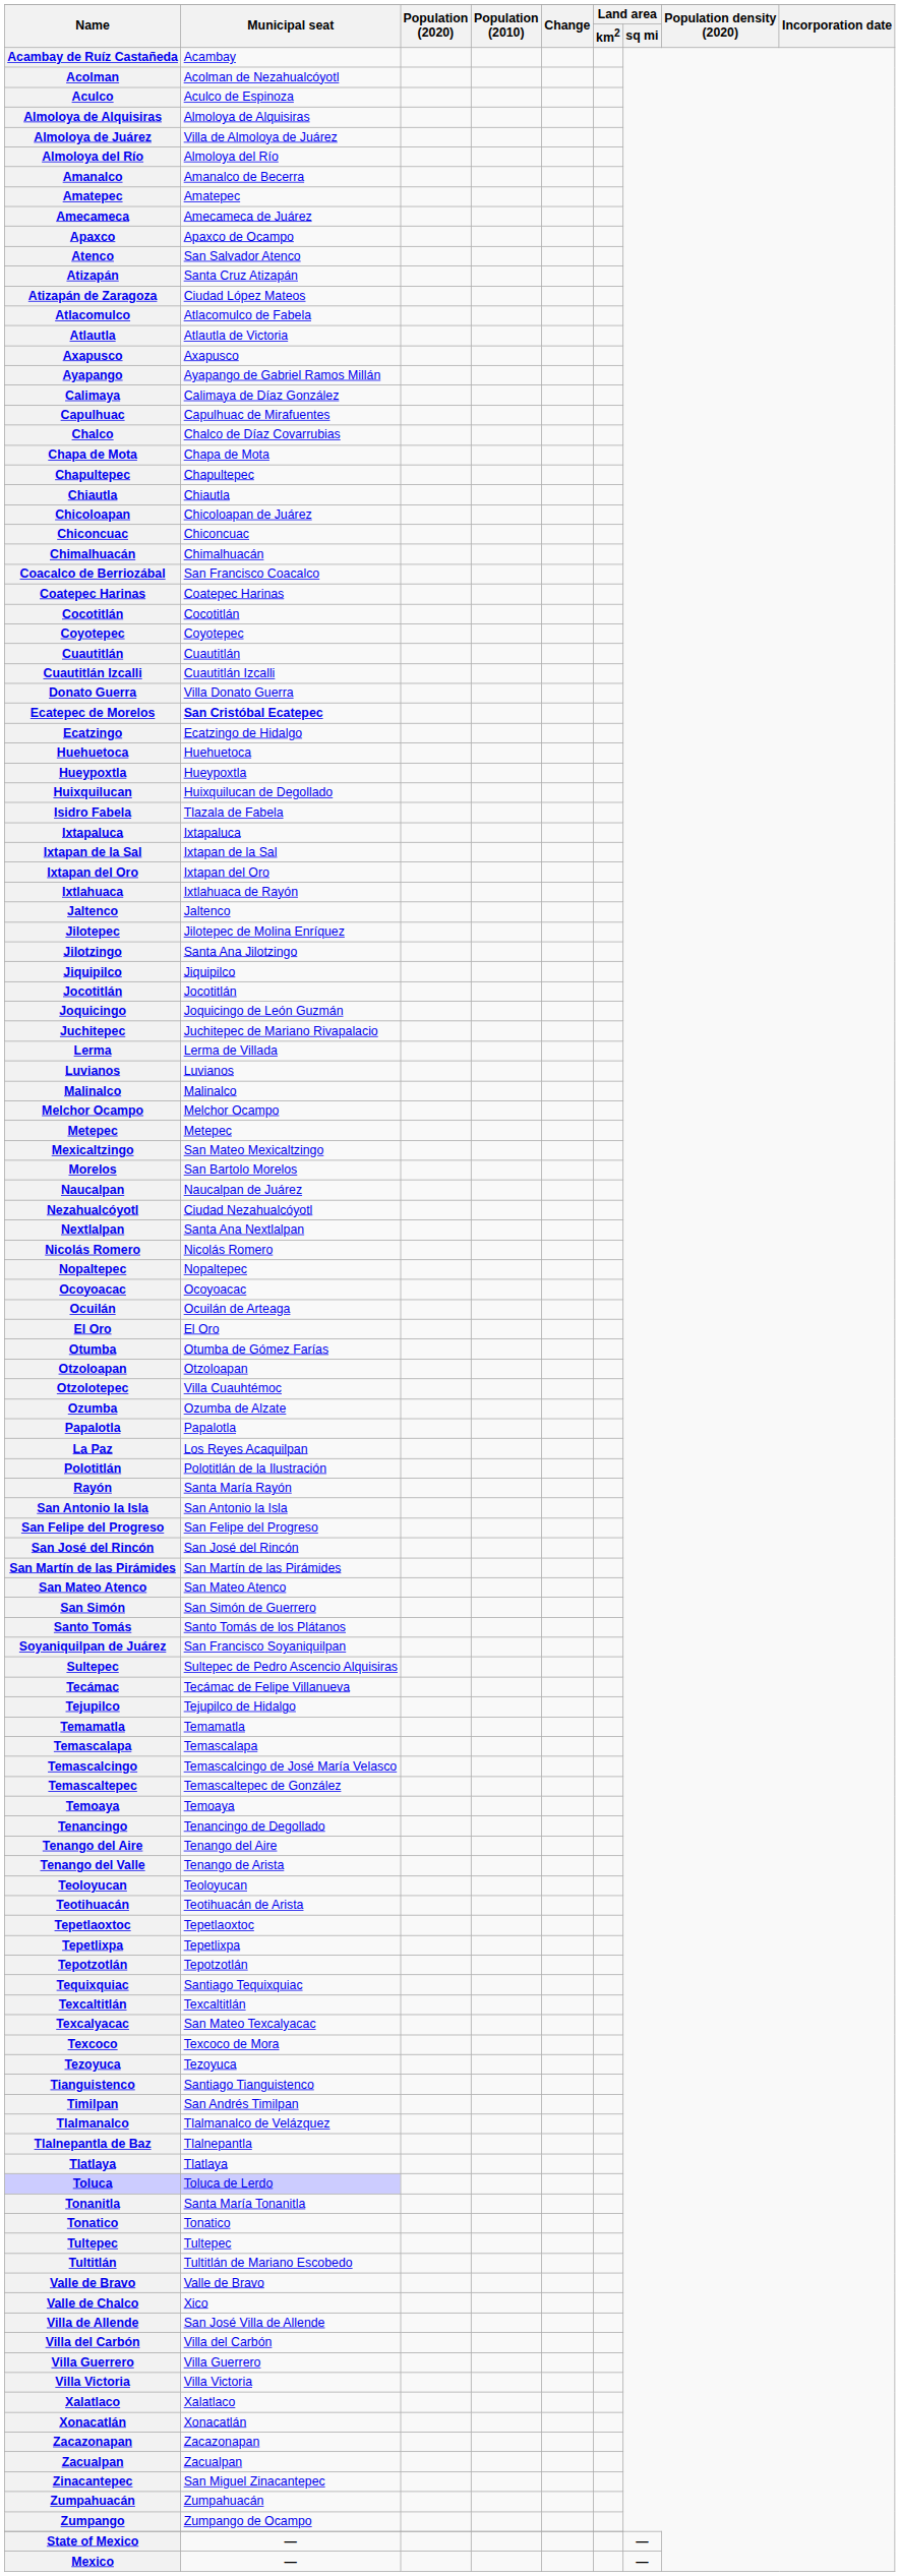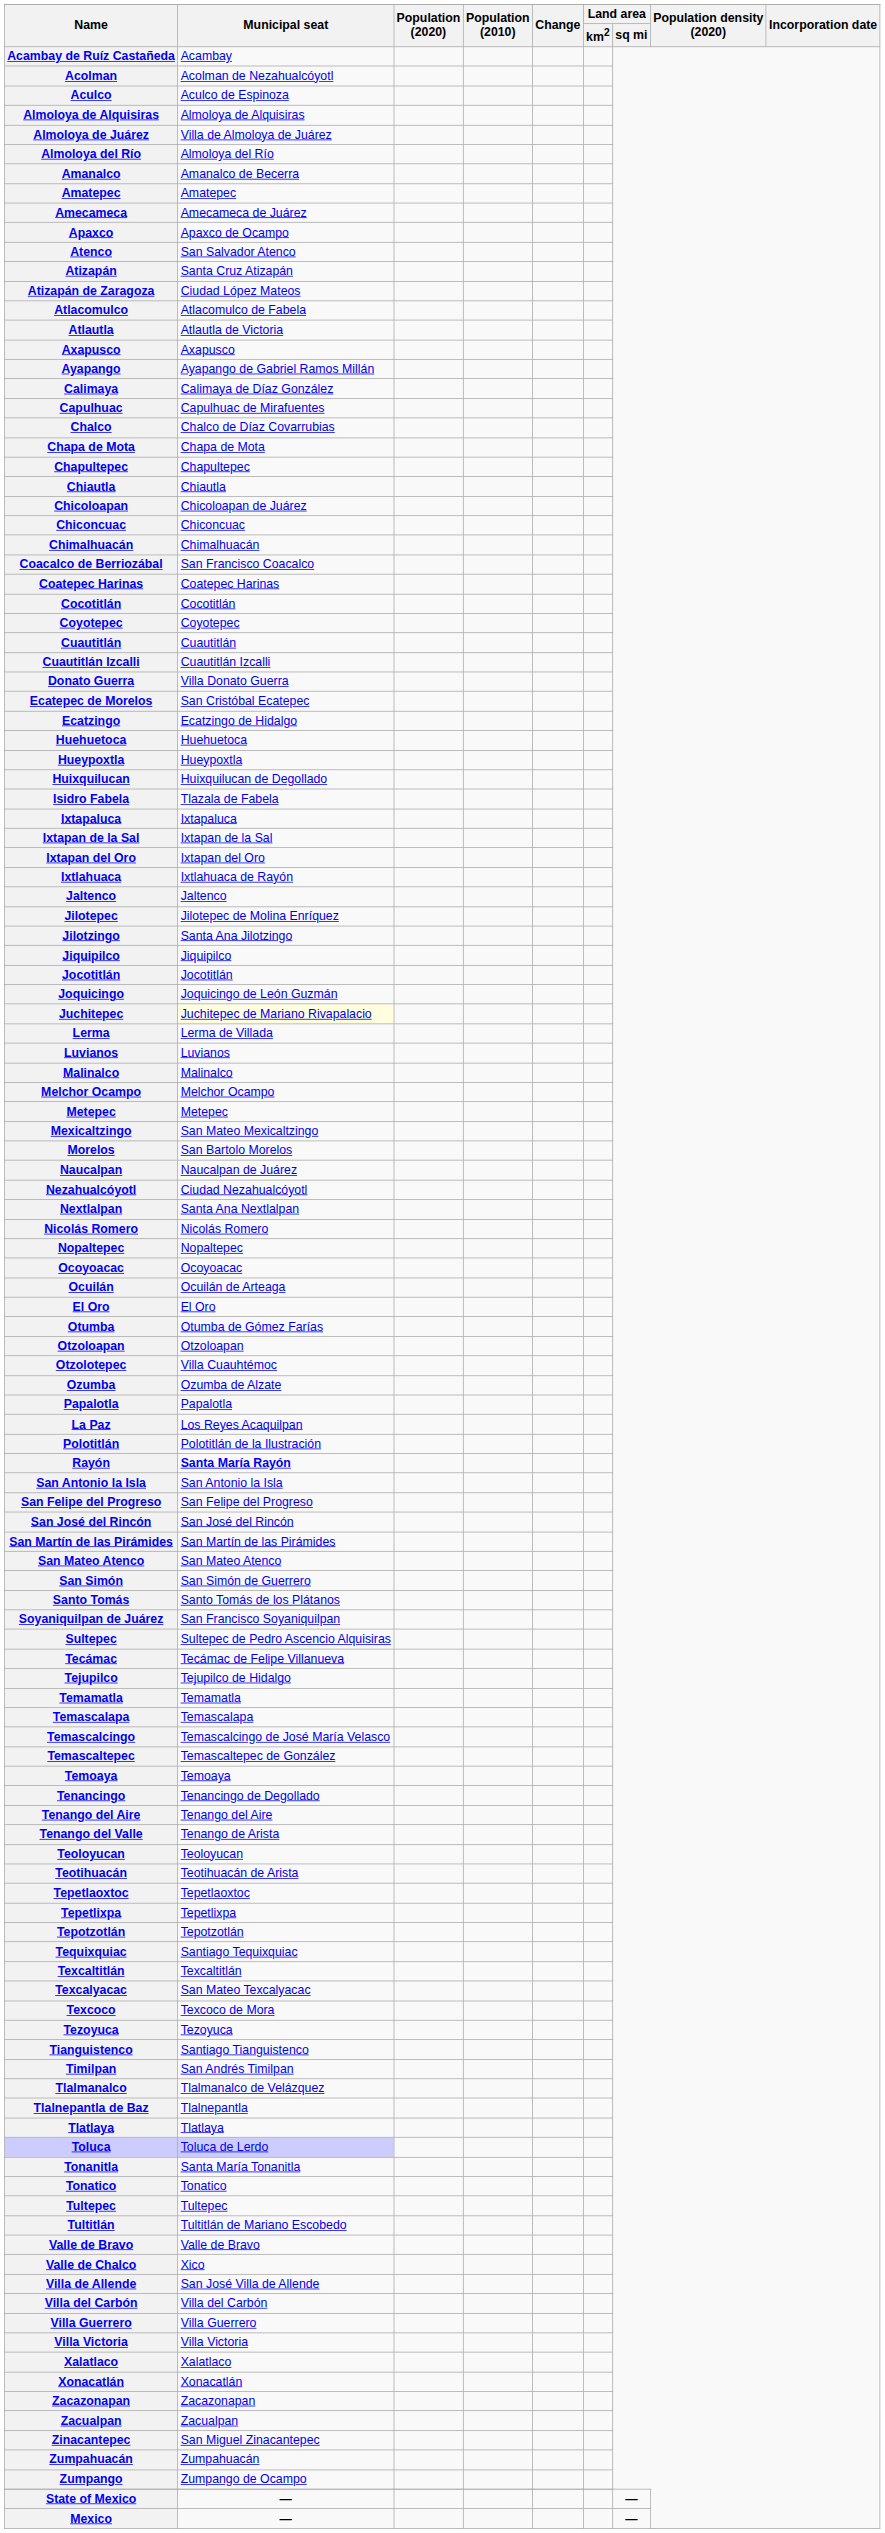Ecatepec de Morelos | Municipal seat: bold -> normal
Juchitepec | Municipal seat: no background -> lightyellow background
Rayón | Municipal seat: normal -> bold
